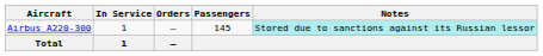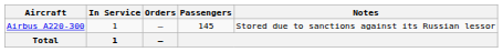Airbus A220-300 | Notes: paleturquoise background -> no background
